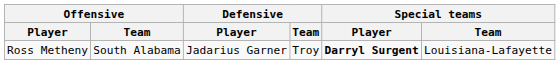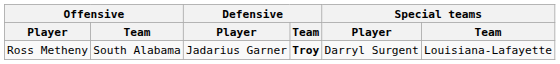Ross Metheny | Defensive / Team: normal -> bold
Ross Metheny | Special teams / Player: bold -> normal
